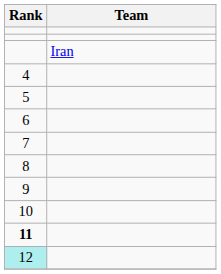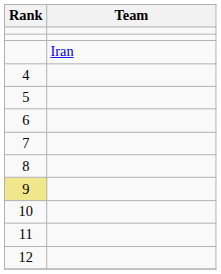row 10 | Rank: no background -> khaki background
row 12 | Rank: bold -> normal
row 13 | Rank: paleturquoise background -> no background
